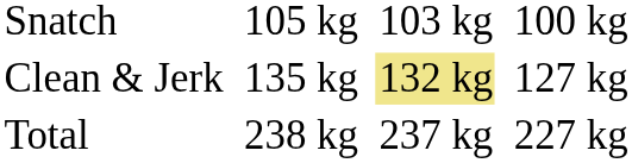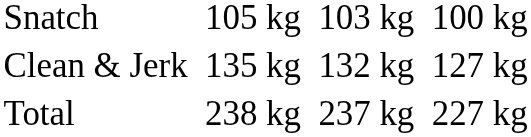Clean & Jerk | column 3: khaki background -> no background
